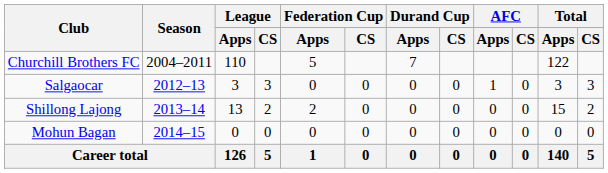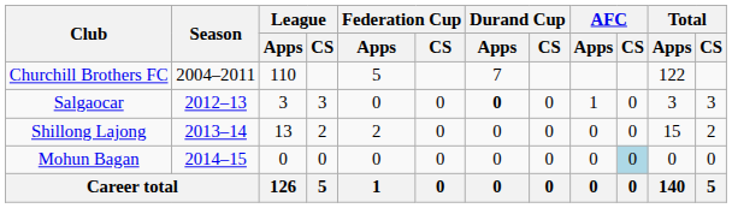Salgaocar | Durand Cup / Apps: normal -> bold
Mohun Bagan | AFC / CS: no background -> lightblue background
